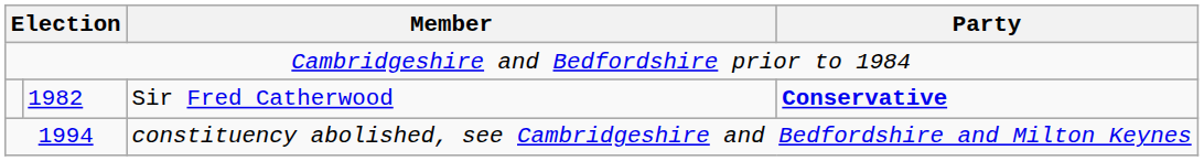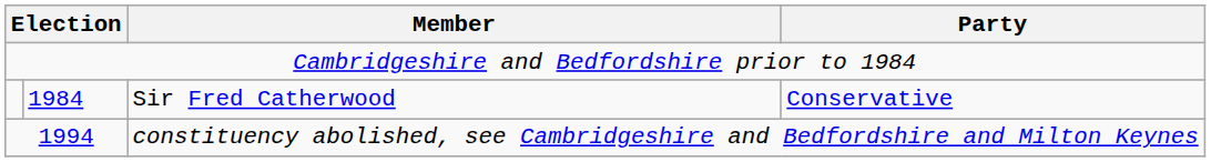Sir Fred Catherwood | column 2: 1982 -> 1984
Sir Fred Catherwood | Party: bold -> normal
